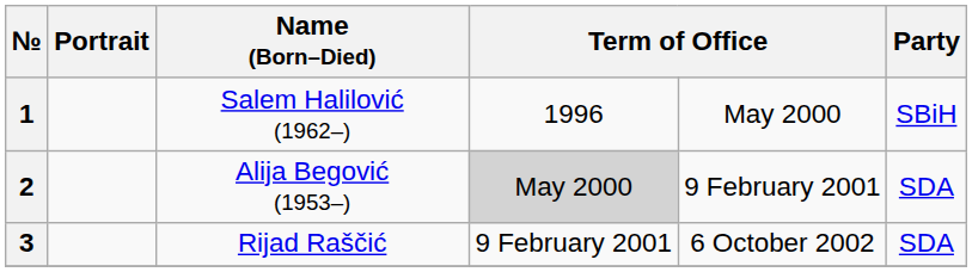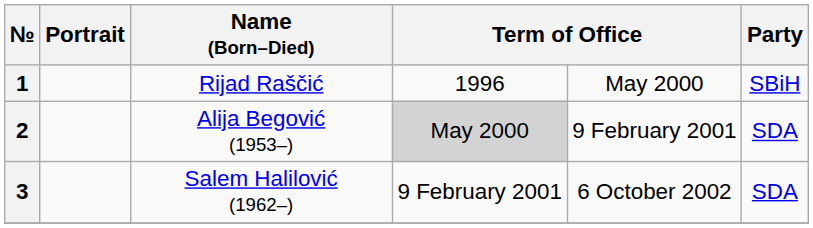1 | Name (Born–Died): Salem Halilović (1962–) -> Rijad Raščić
3 | Name (Born–Died): Rijad Raščić -> Salem Halilović (1962–)
